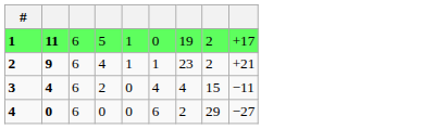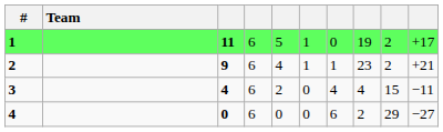+ column: Team
